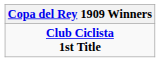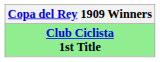row 2 | column 1: no background -> lightgreen background
